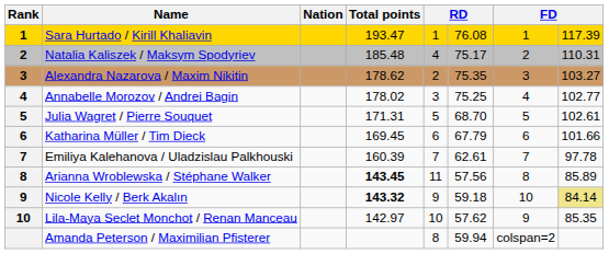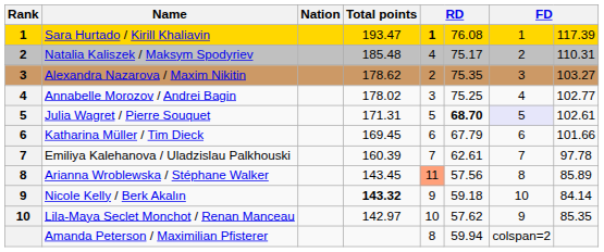Sara Hurtado / Kirill Khaliavin | column 5: normal -> bold
Julia Wagret / Pierre Souquet | column 6: normal -> bold
Julia Wagret / Pierre Souquet | column 7: no background -> lavender background
Arianna Wroblewska / Stéphane Walker | Total points: bold -> normal
Arianna Wroblewska / Stéphane Walker | column 5: no background -> lightsalmon background
Nicole Kelly / Berk Akalın | column 8: khaki background -> no background
